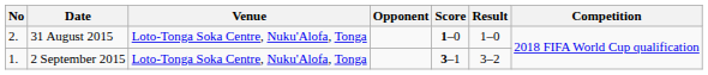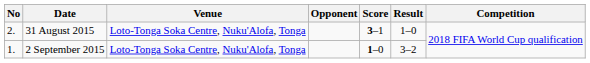31 August 2015 | Score: 1–0 -> 3–1
2 September 2015 | Score: 3–1 -> 1–0
